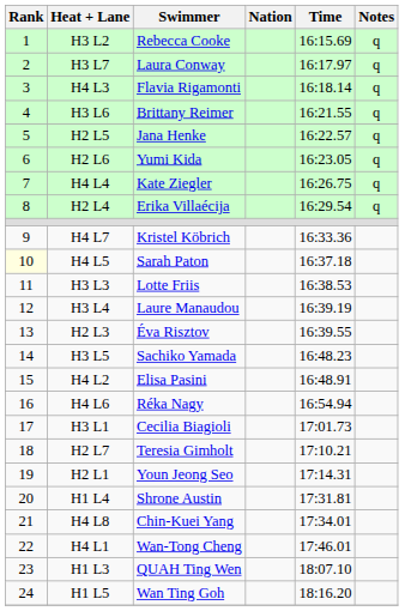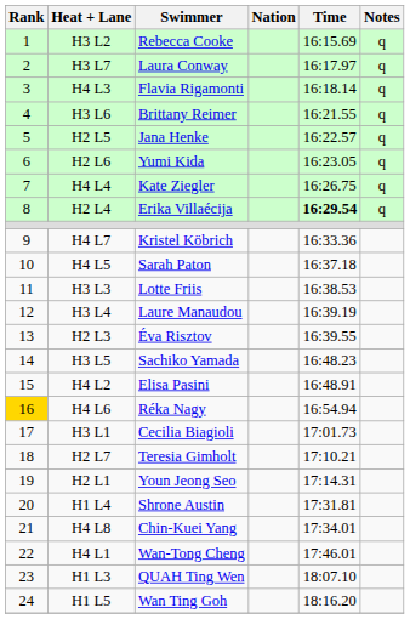H2 L4 | Time: normal -> bold
H4 L5 | Rank: lightyellow background -> no background
H4 L6 | Rank: no background -> gold background
